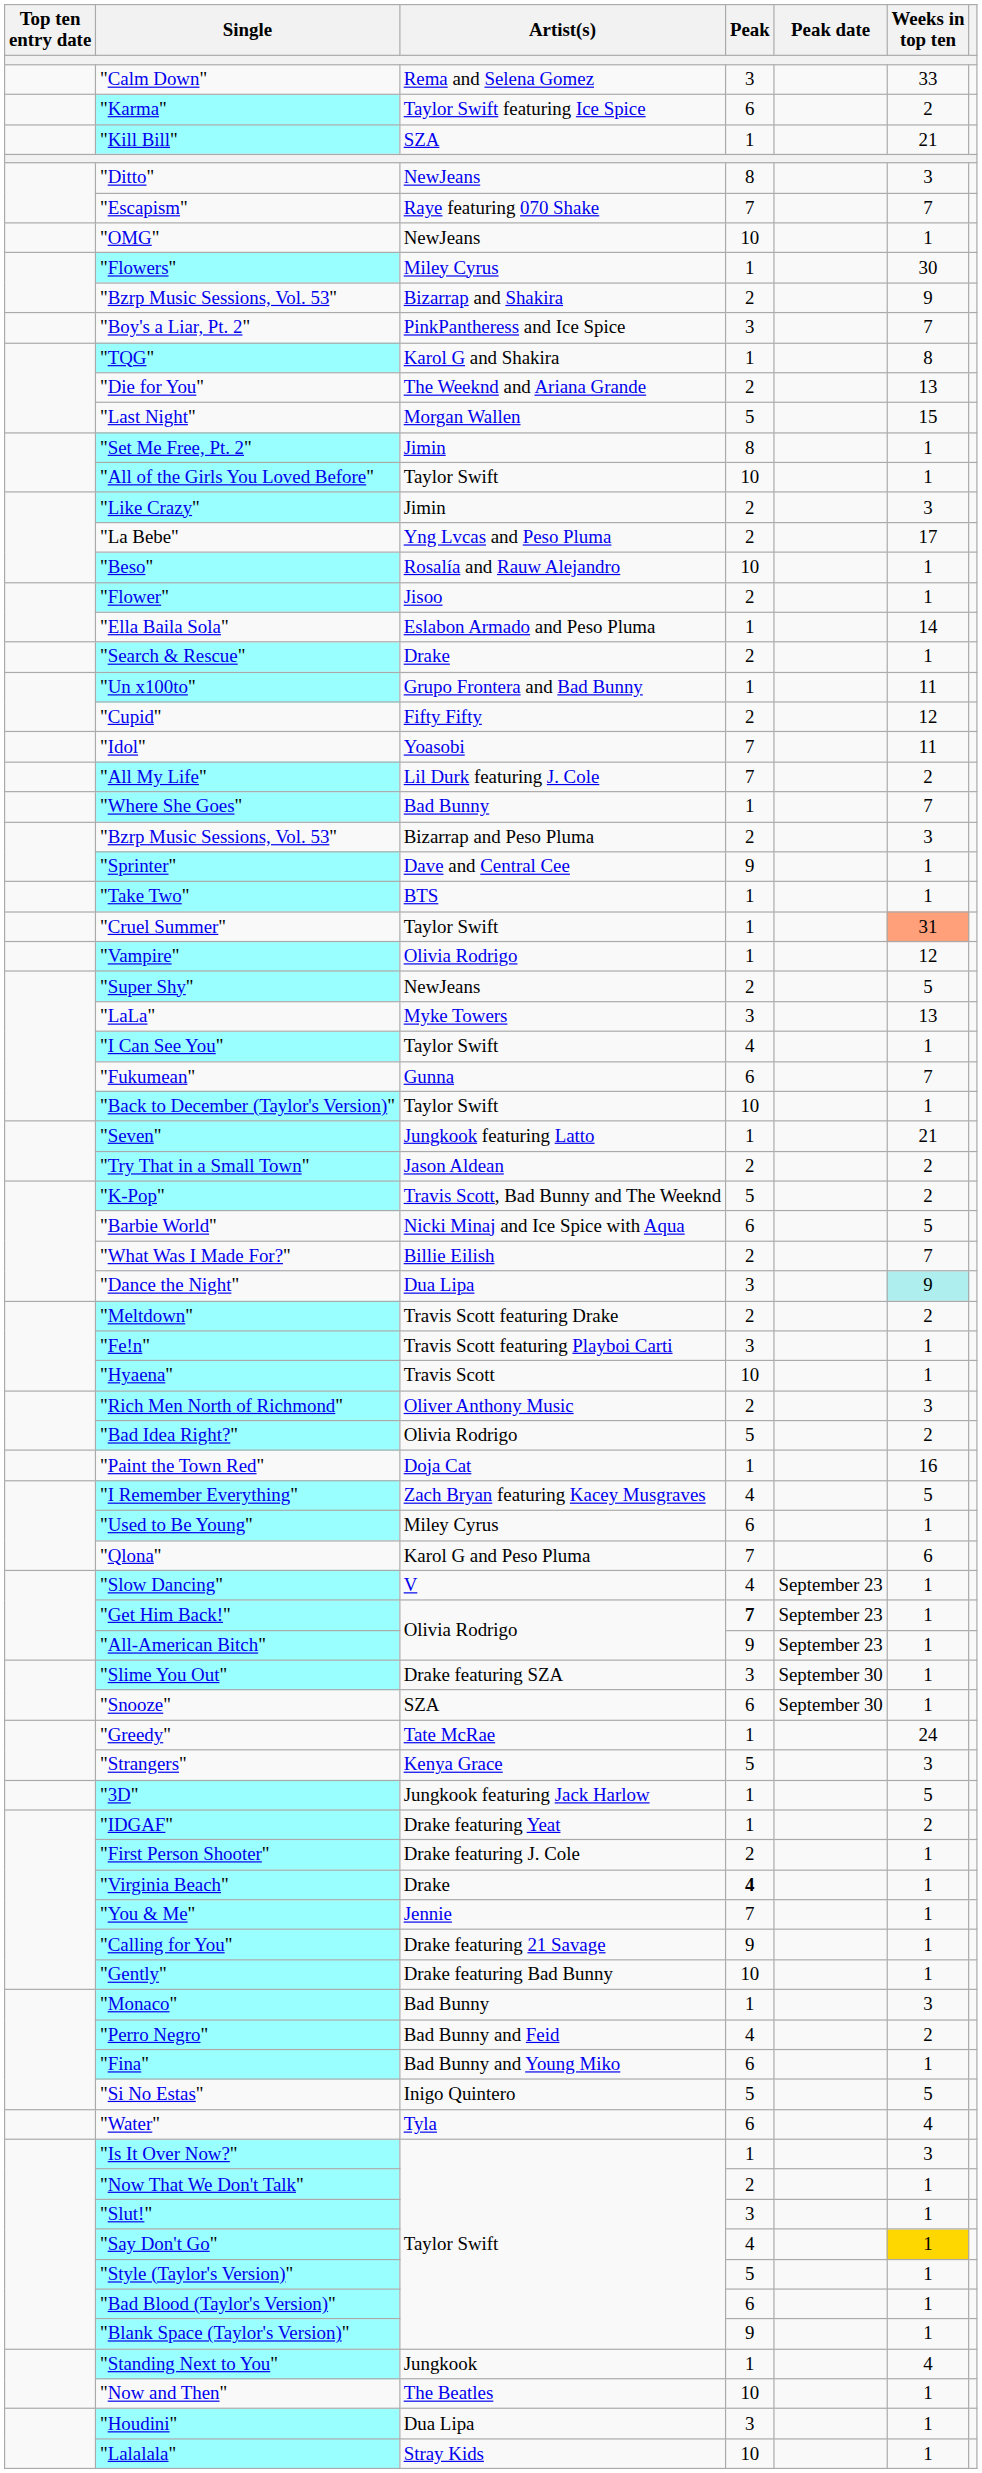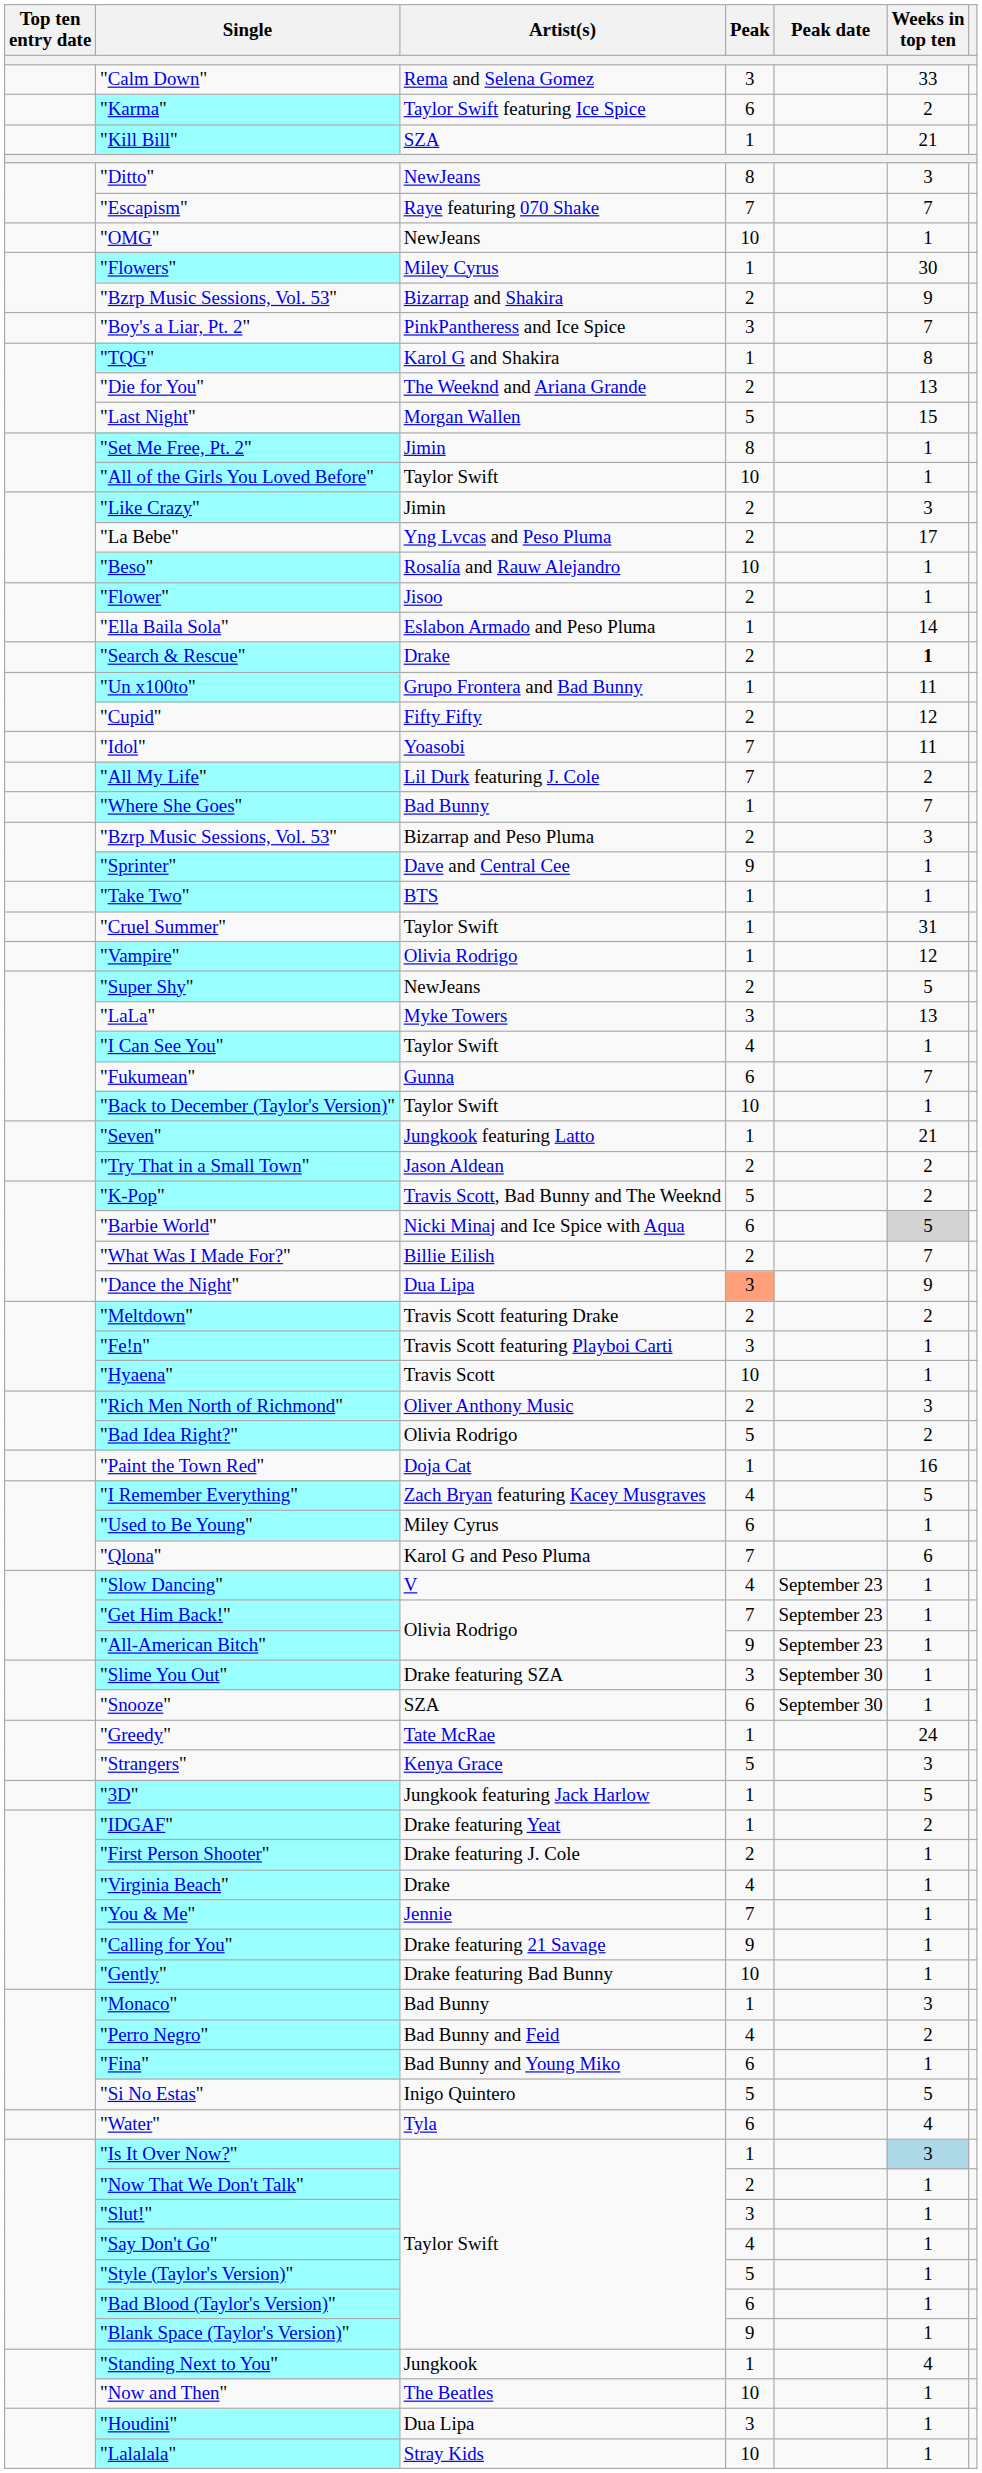"Search & Rescue" | Weeks in top ten: normal -> bold
"Cruel Summer" | Weeks in top ten: lightsalmon background -> no background
"Barbie World" | Weeks in top ten: no background -> lightgrey background
"Dance the Night" | Peak: no background -> lightsalmon background
"Dance the Night" | Weeks in top ten: paleturquoise background -> no background
"Get Him Back!" | Peak: bold -> normal
"Virginia Beach" | Peak: bold -> normal
"Is It Over Now?" | Weeks in top ten: no background -> lightblue background
"Say Don't Go" | Weeks in top ten: gold background -> no background
